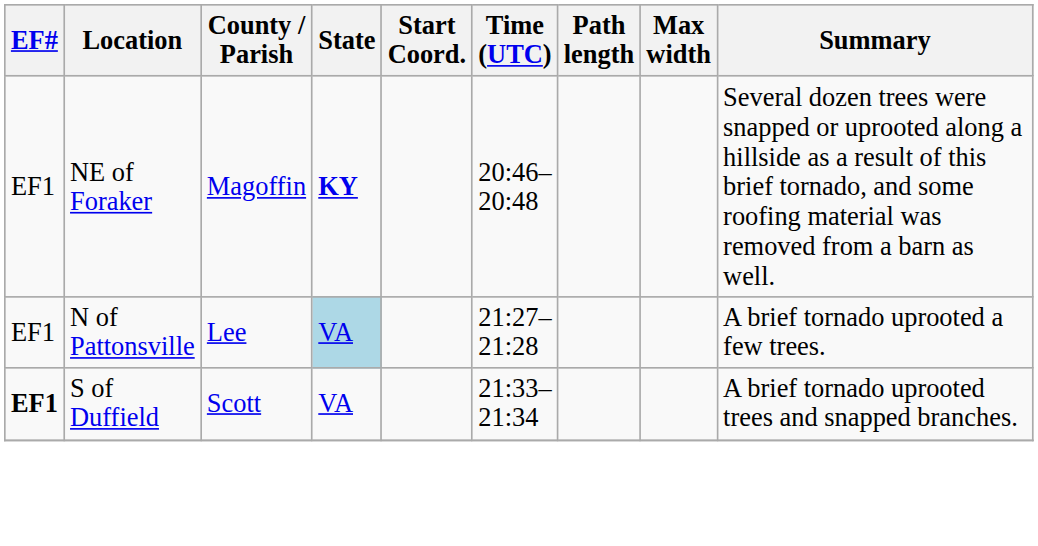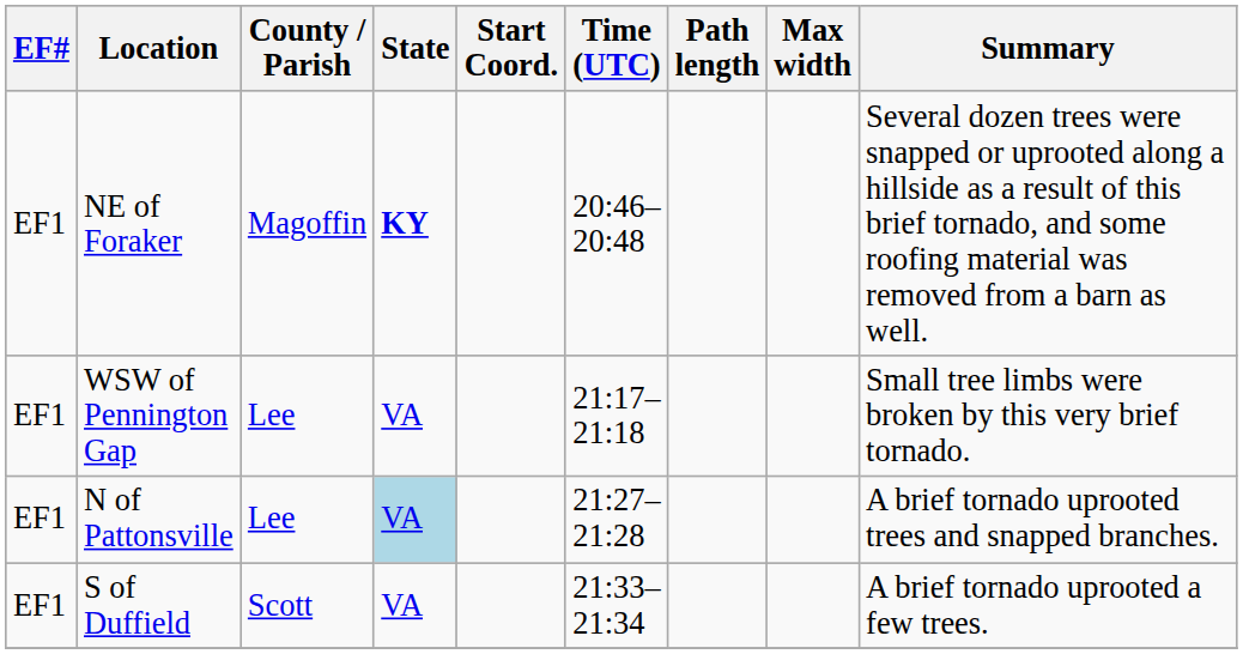+ row: EF1 | WSW of Pennington Gap | Lee | VA | 21:17–21:18 | Small tree limbs were broken by this very brief tornado.
N of Pattonsville | Summary: A brief tornado uprooted a few trees. -> A brief tornado uprooted trees and snapped branches.
S of Duffield | EF#: bold -> normal
S of Duffield | Summary: A brief tornado uprooted trees and snapped branches. -> A brief tornado uprooted a few trees.
